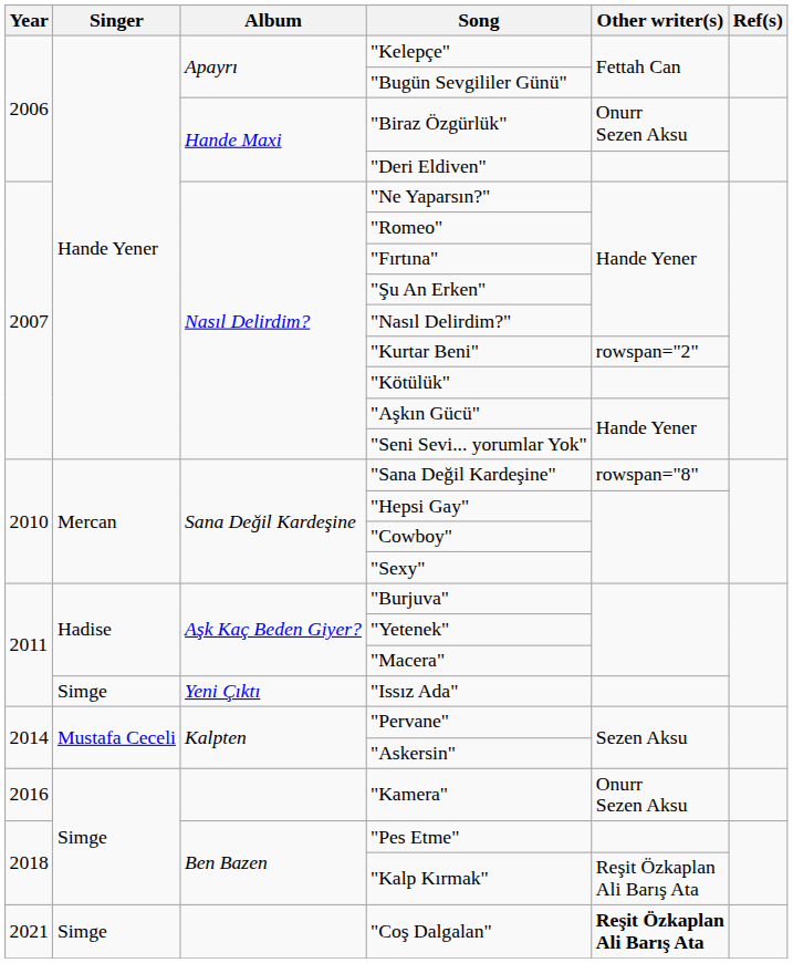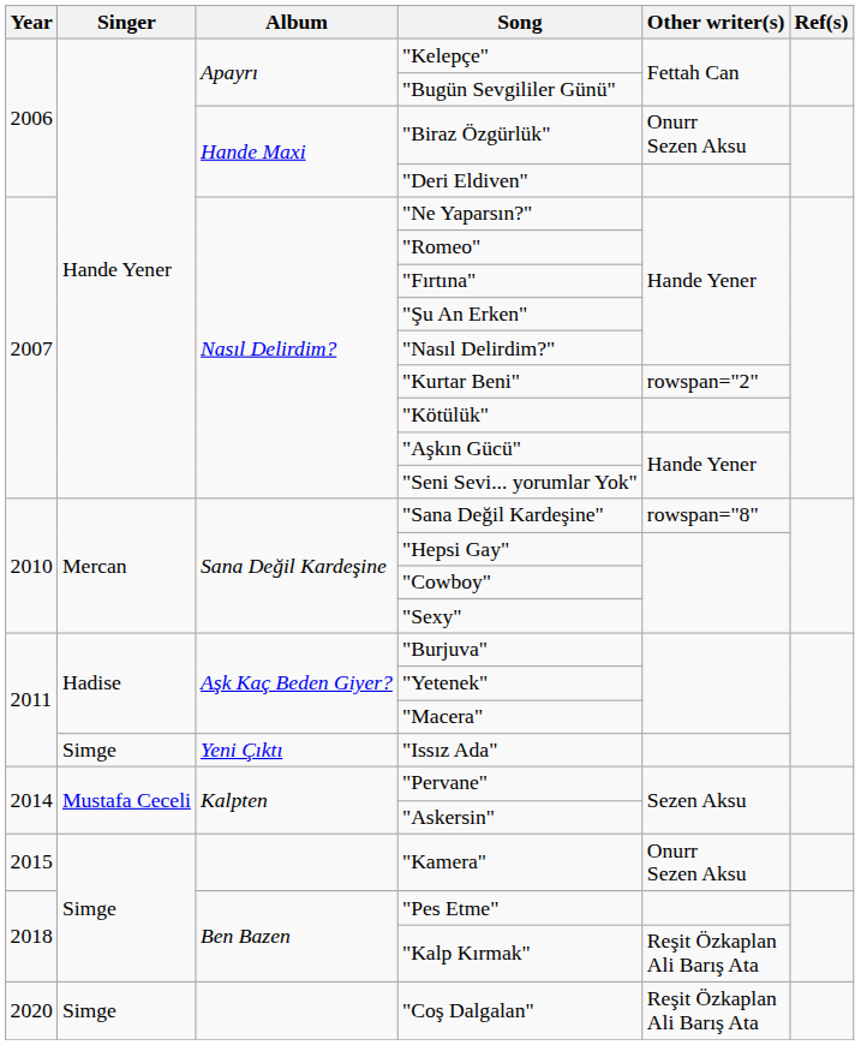"Kamera" | Year: 2016 -> 2015
"Coş Dalgalan" | Year: 2021 -> 2020
"Coş Dalgalan" | Other writer(s): bold -> normal
